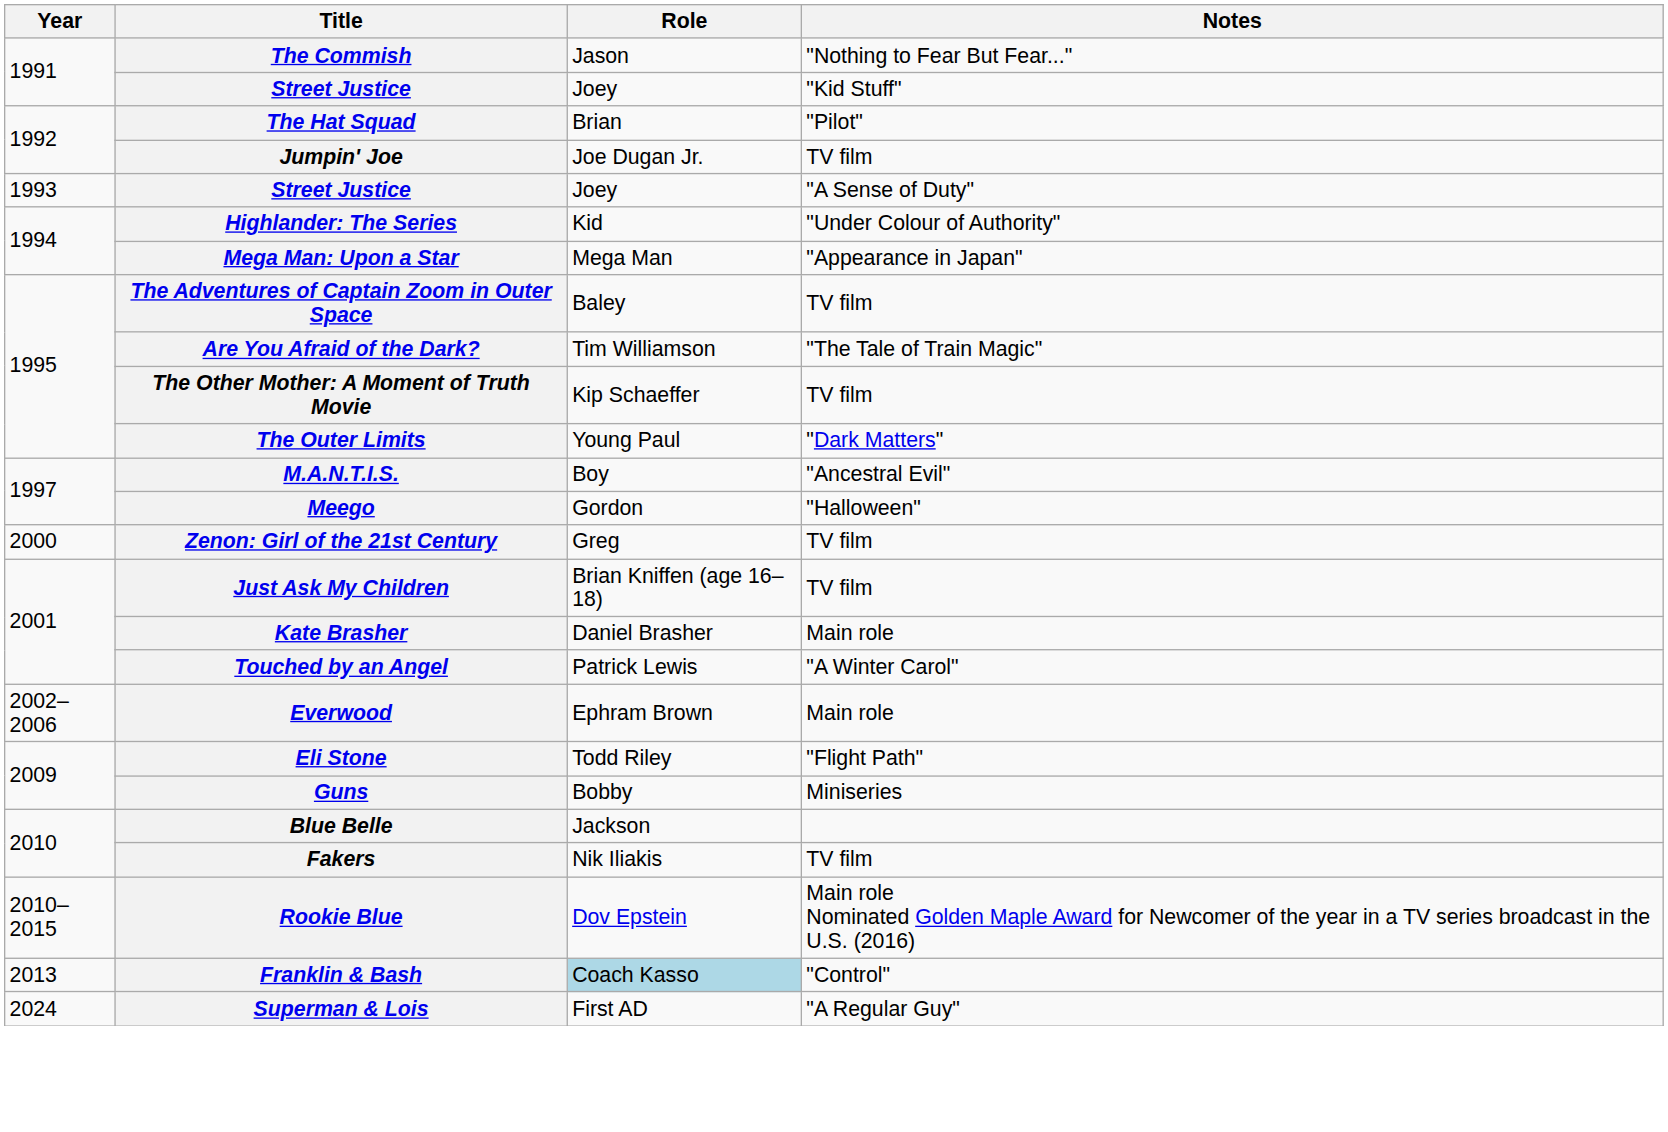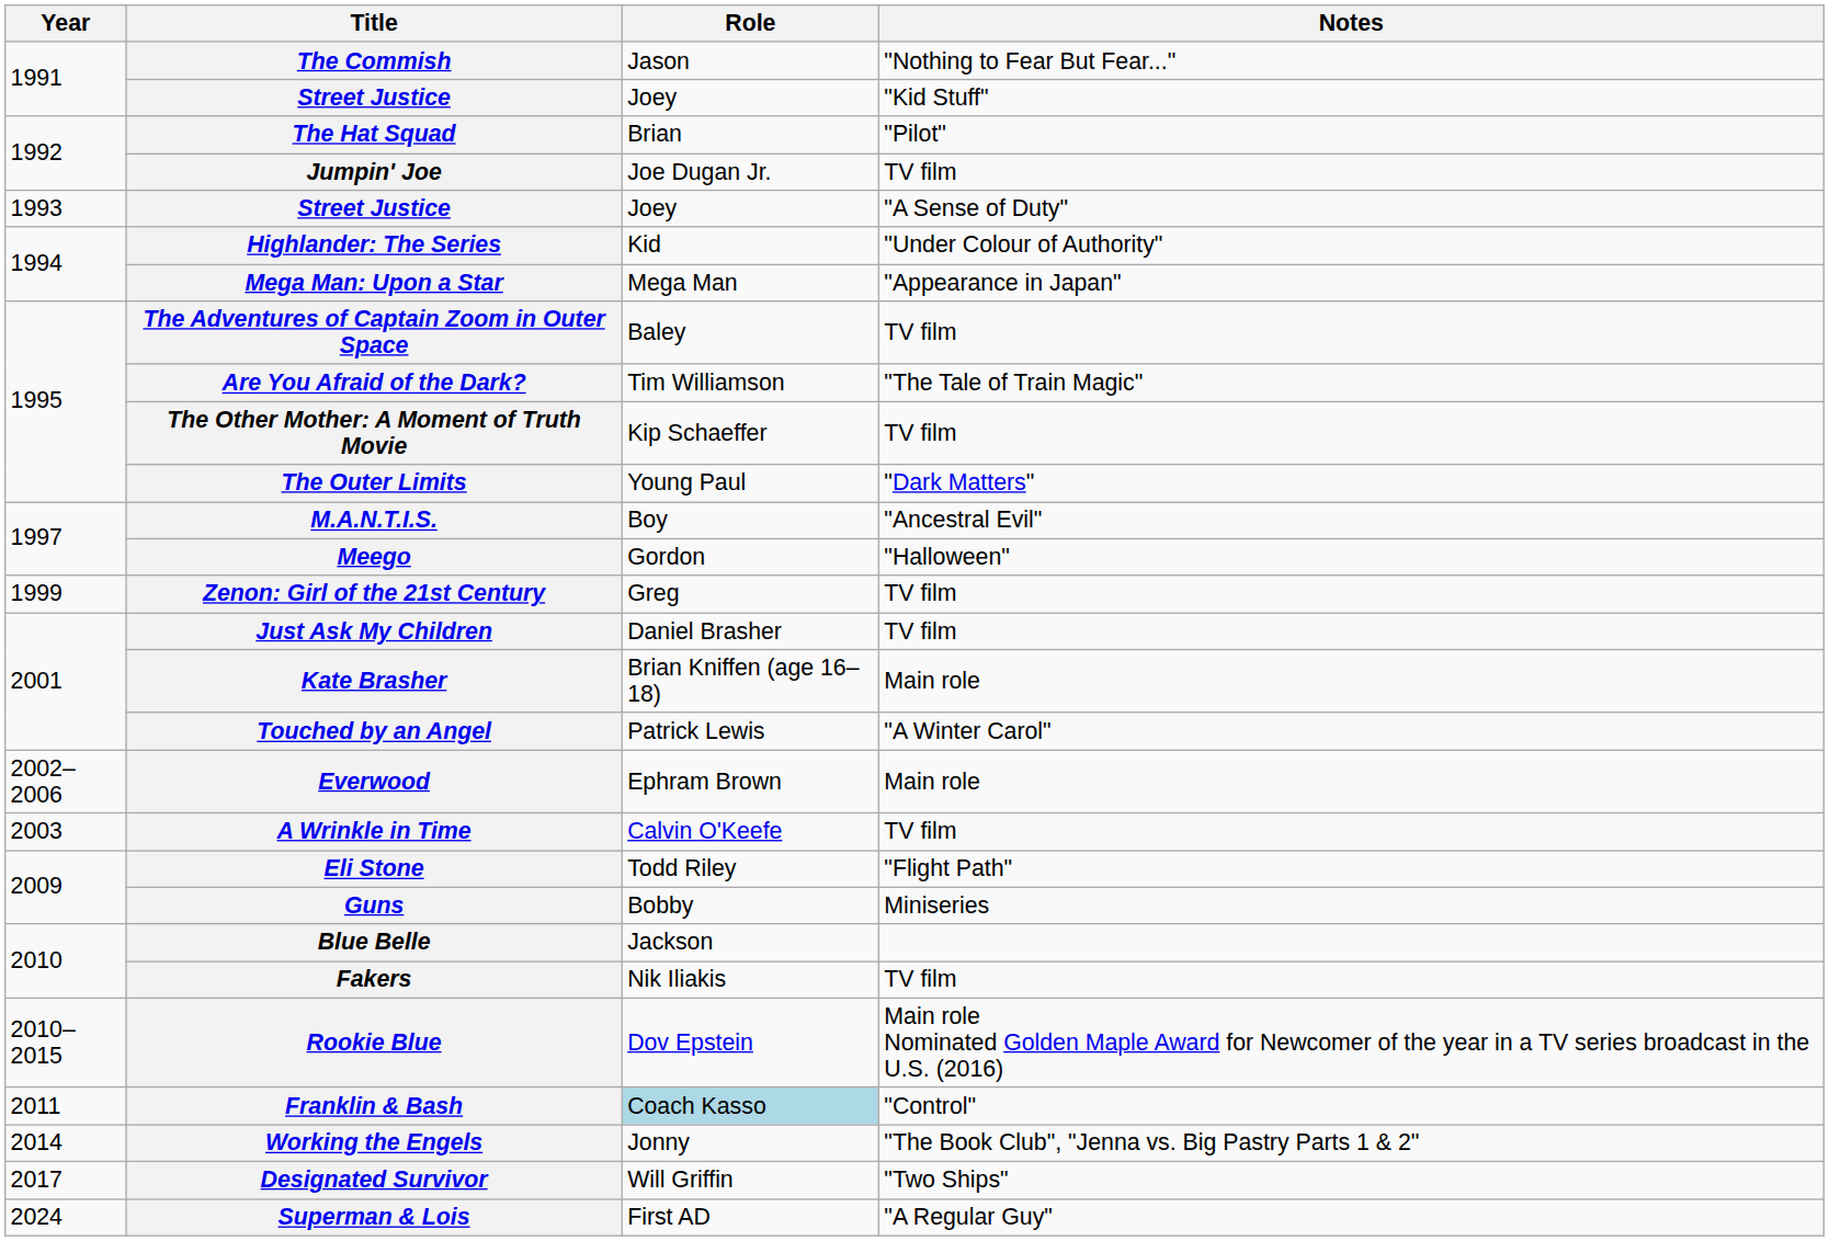Zenon: Girl of the 21st Century | Year: 2000 -> 1999
Just Ask My Children | Role: Brian Kniffen (age 16–18) -> Daniel Brasher
Kate Brasher | Role: Daniel Brasher -> Brian Kniffen (age 16–18)
+ row: 2003 | A Wrinkle in Time | Calvin O'Keefe | TV film
Franklin & Bash | Year: 2013 -> 2011
+ row: 2014 | Working the Engels | Jonny | "The Book Club", "Jenna vs. Big Pastry Parts 1 & 2"
+ row: 2017 | Designated Survivor | Will Griffin | "Two Ships"
